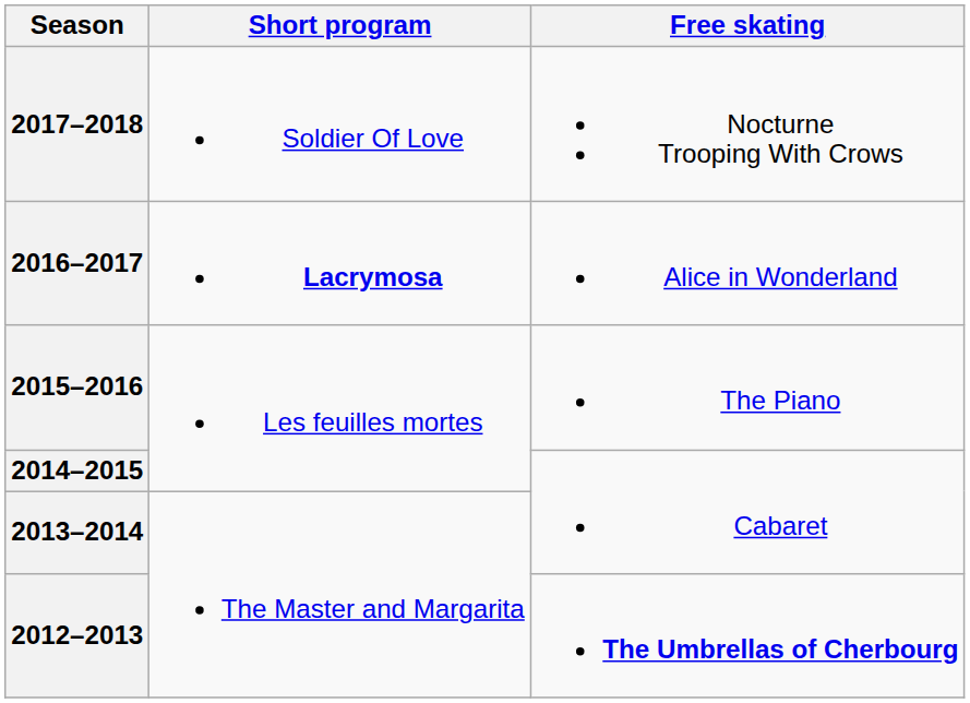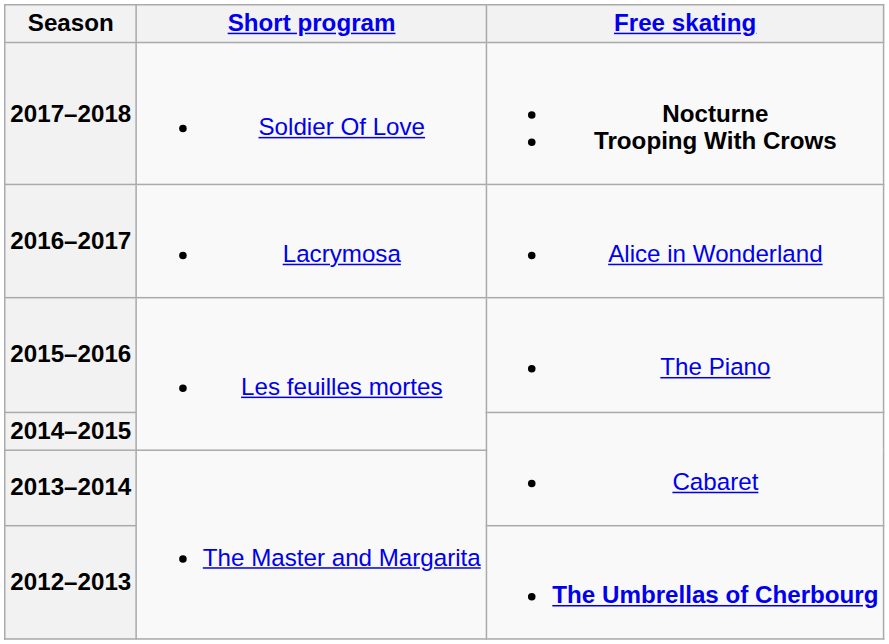2017–2018 | Free skating: normal -> bold
2016–2017 | Short program: bold -> normal
